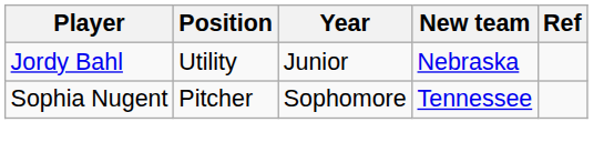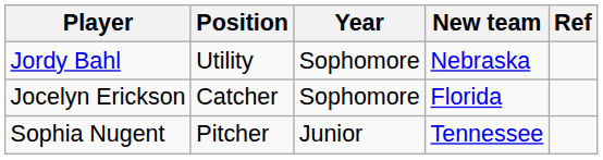Jordy Bahl | Year: Junior -> Sophomore
+ row: Jocelyn Erickson | Catcher | Sophomore | Florida
Sophia Nugent | Year: Sophomore -> Junior
